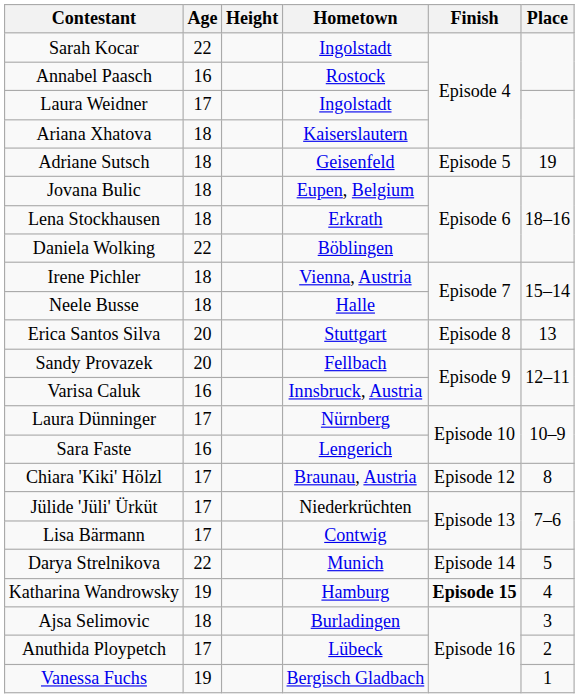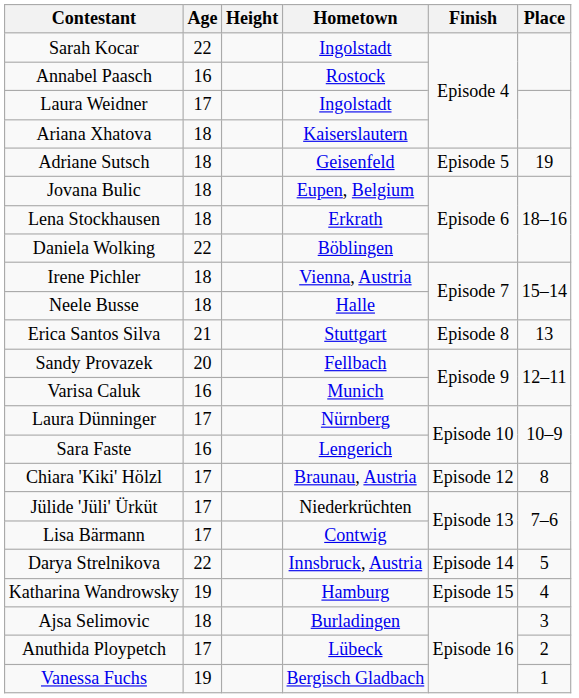Erica Santos Silva | Age: 20 -> 21
Varisa Caluk | Hometown: Innsbruck, Austria -> Munich
Darya Strelnikova | Hometown: Munich -> Innsbruck, Austria
Katharina Wandrowsky | Finish: bold -> normal
